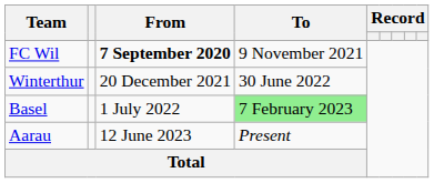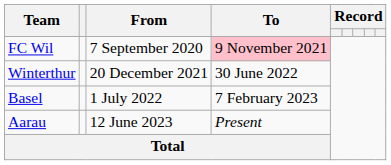FC Wil | From: bold -> normal
FC Wil | To: no background -> pink background
Basel | To: lightgreen background -> no background
